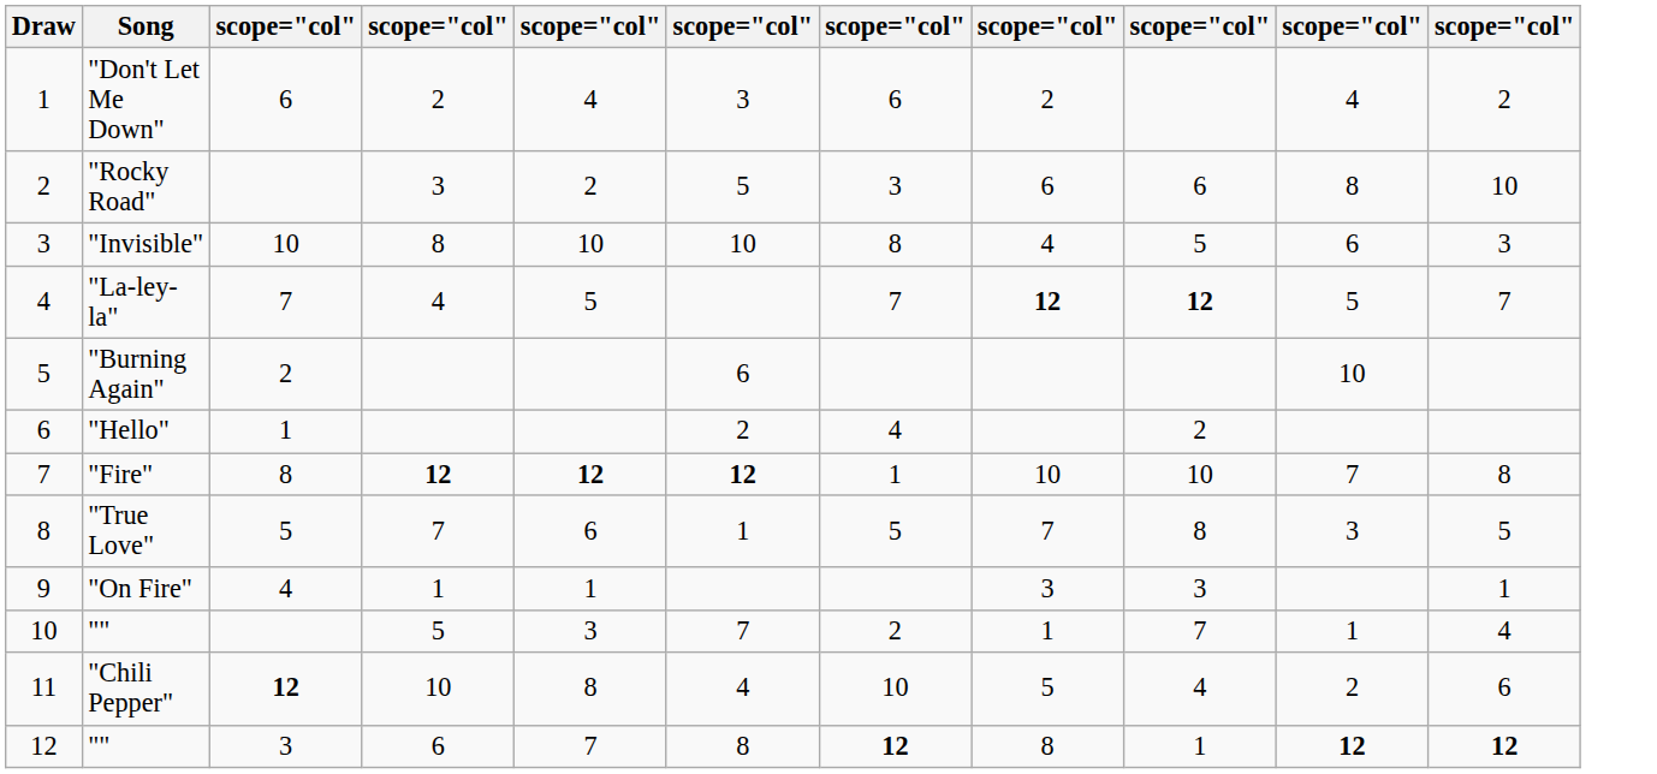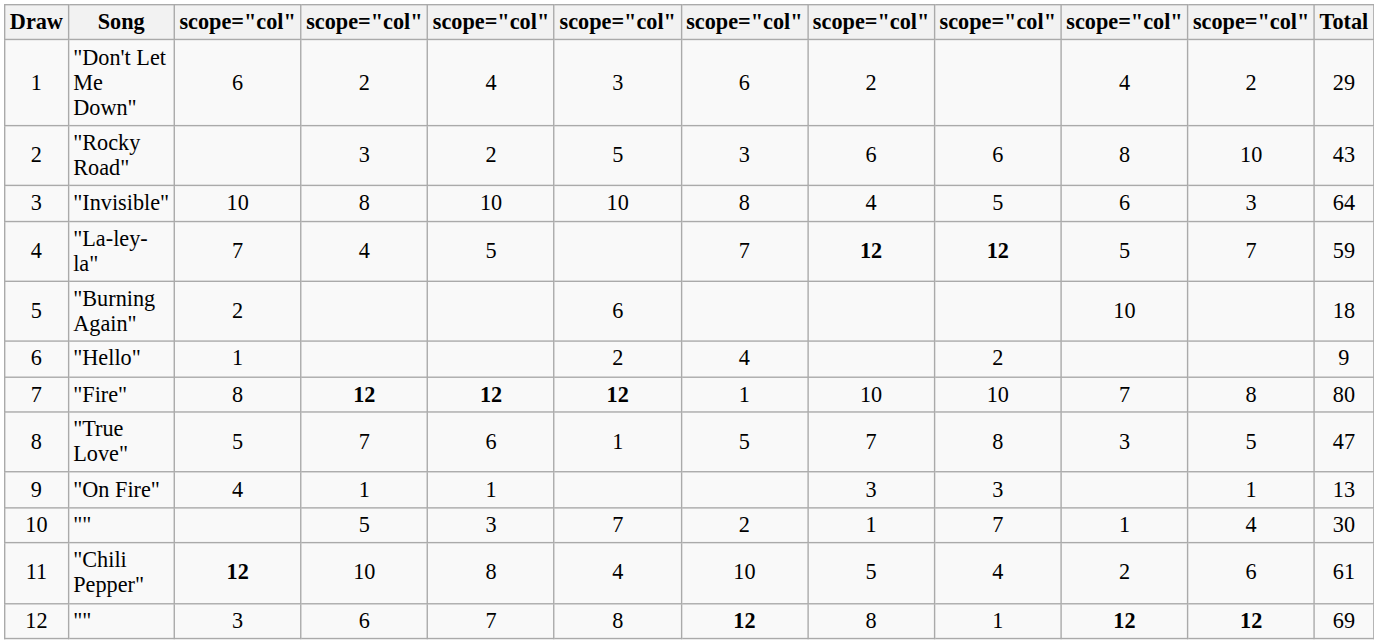+ column: Total | 29 | 43 | 64 | 59 | 18 | 9 | 80 | 47 | 13 | 30 | 61 | 69
